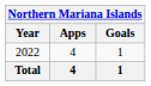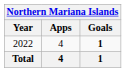2022 | Goals: normal -> bold
